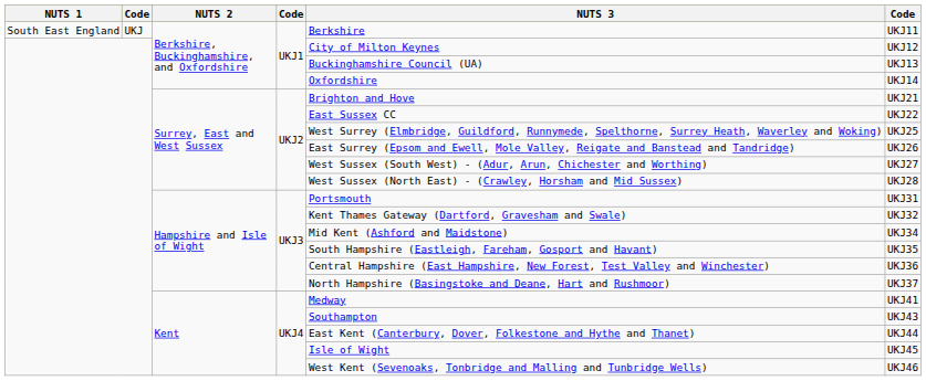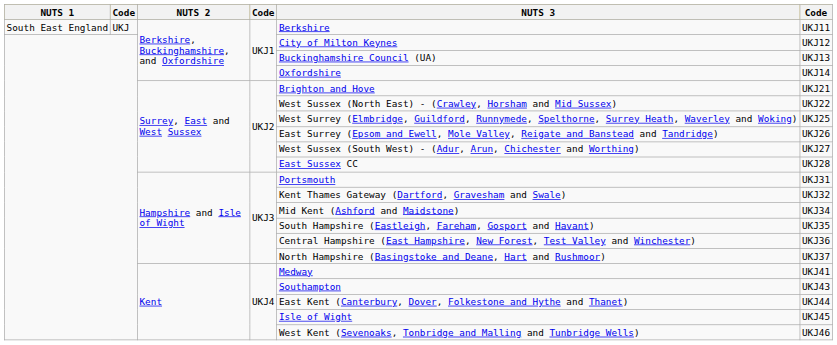row 7 | NUTS 3: East Sussex CC -> West Sussex (North East) - (Crawley, Horsham and Mid Sussex)
row 11 | NUTS 3: West Sussex (North East) - (Crawley, Horsham and Mid Sussex) -> East Sussex CC
